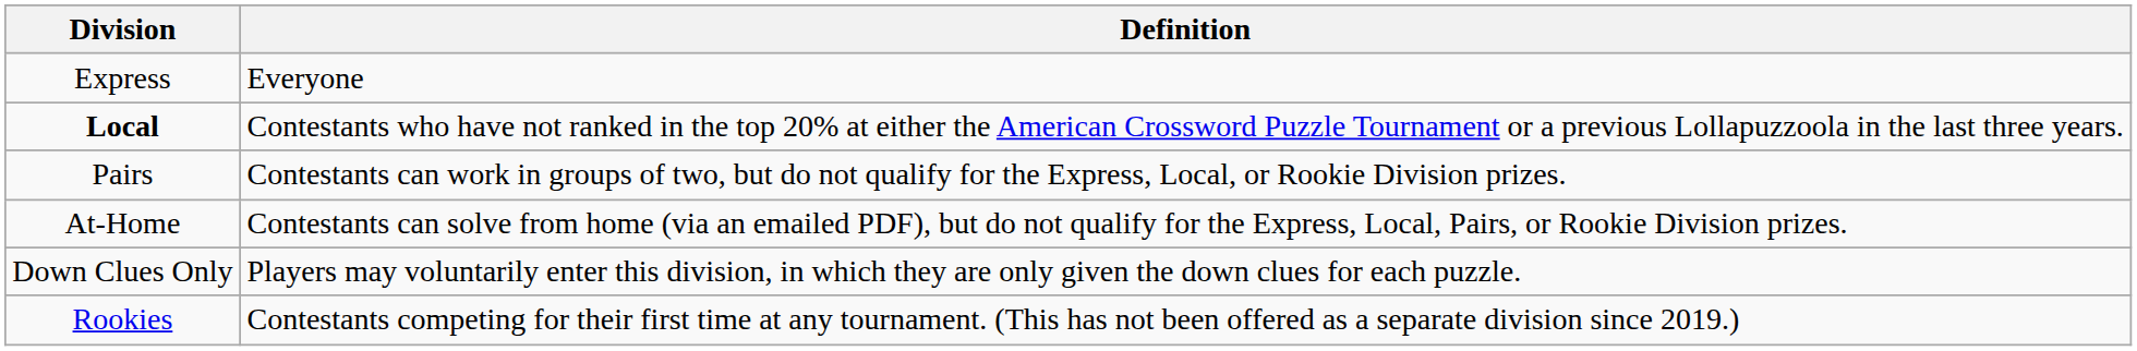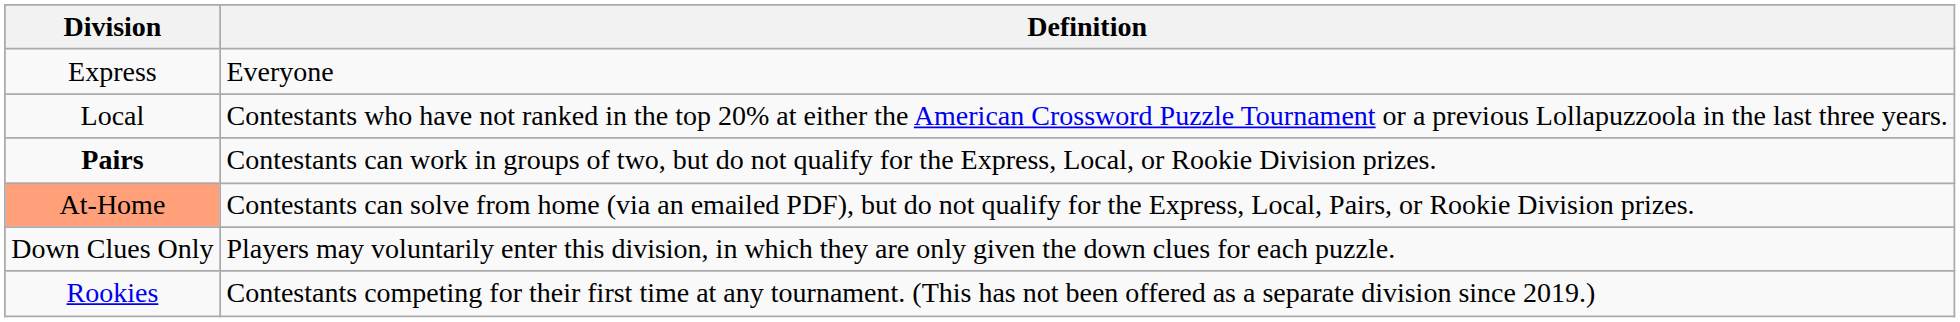Local | Division: bold -> normal
Pairs | Division: normal -> bold
At-Home | Division: no background -> lightsalmon background
